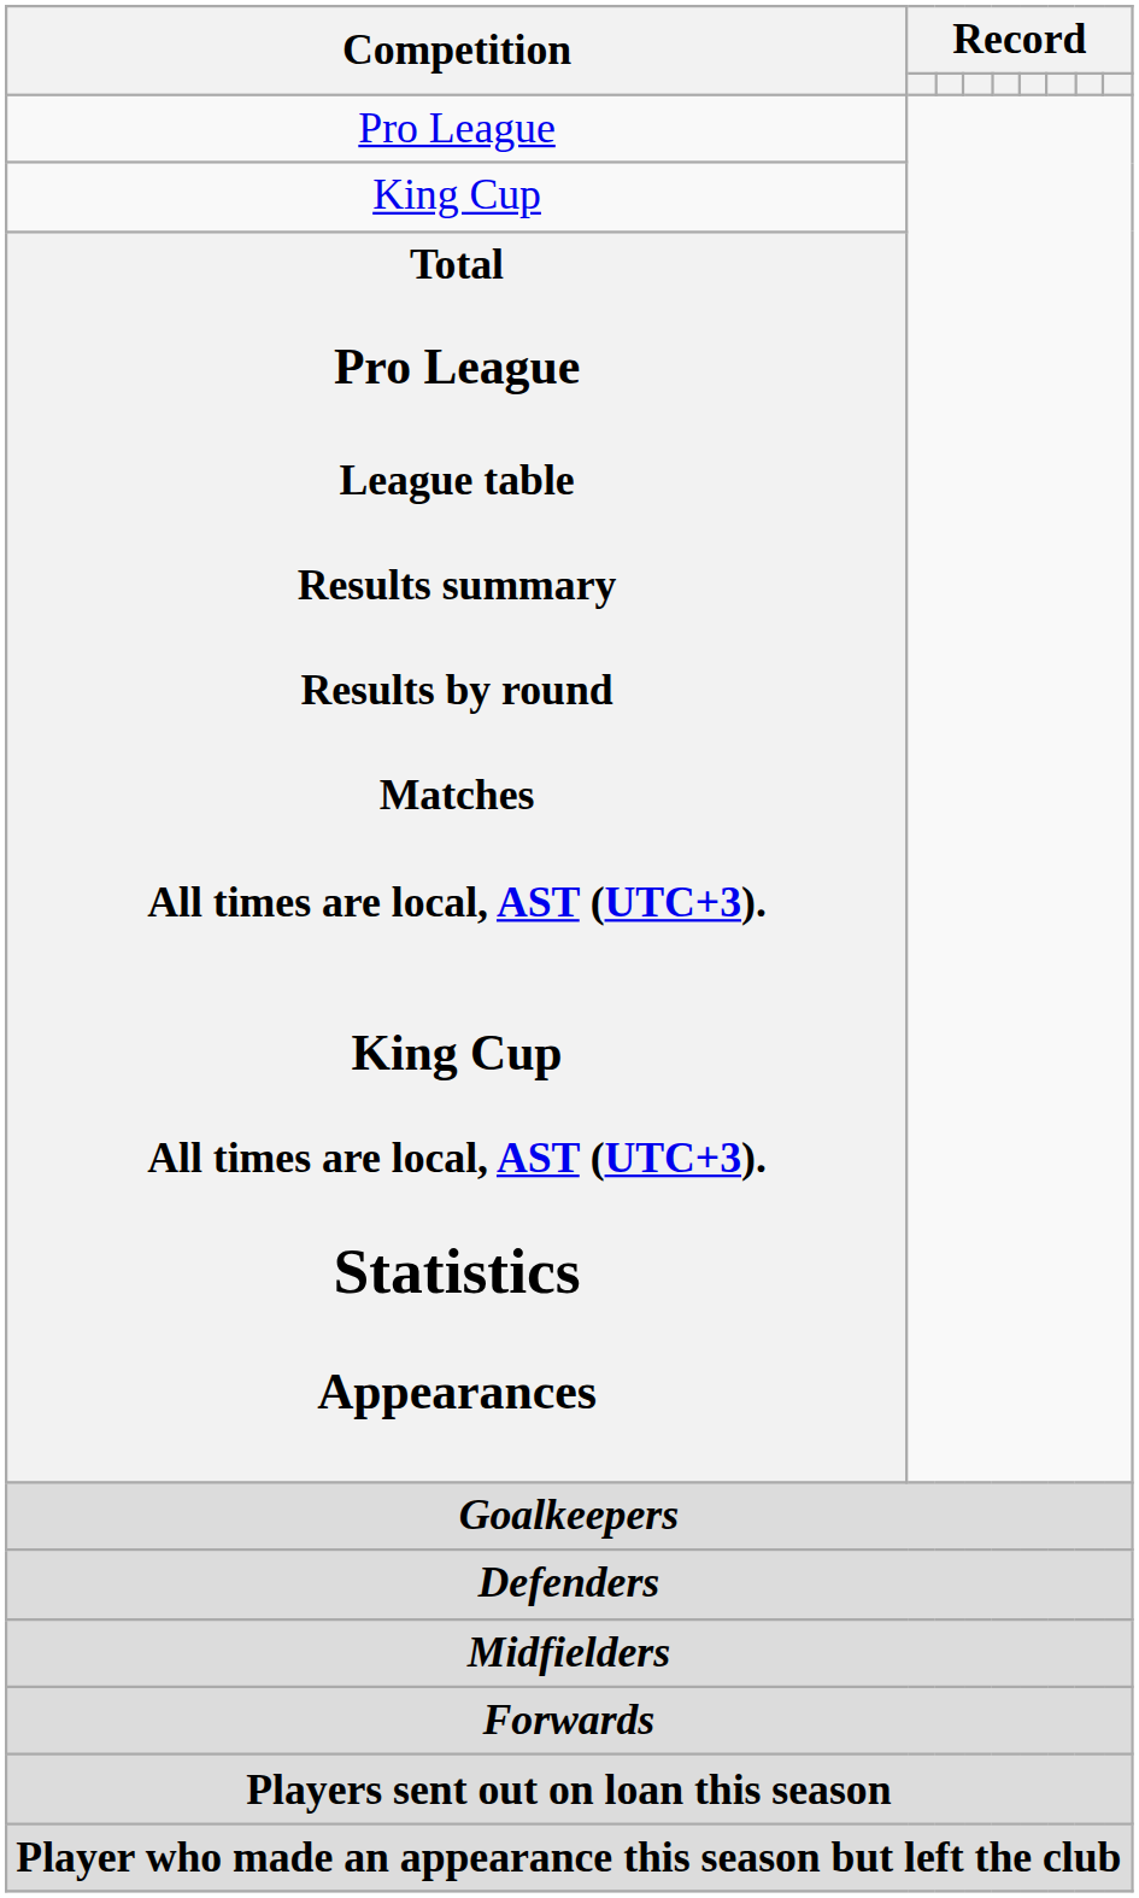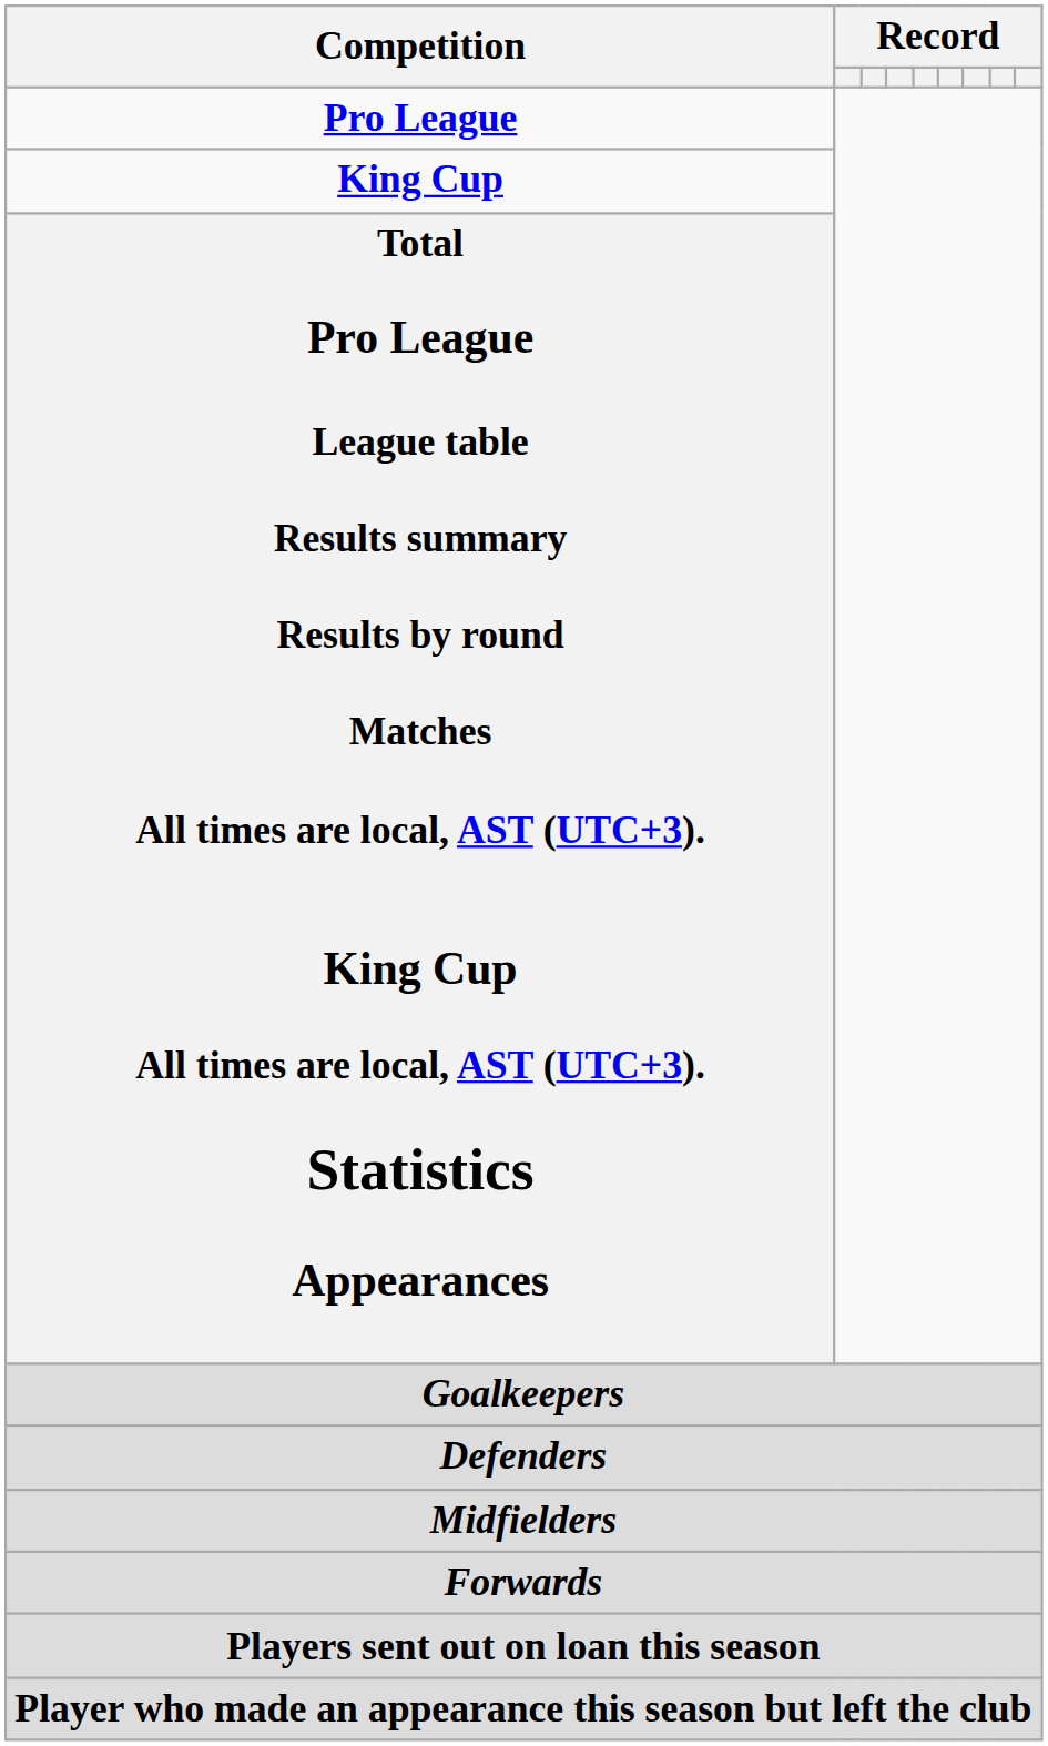Pro League | Competition: normal -> bold
King Cup | Competition: normal -> bold
